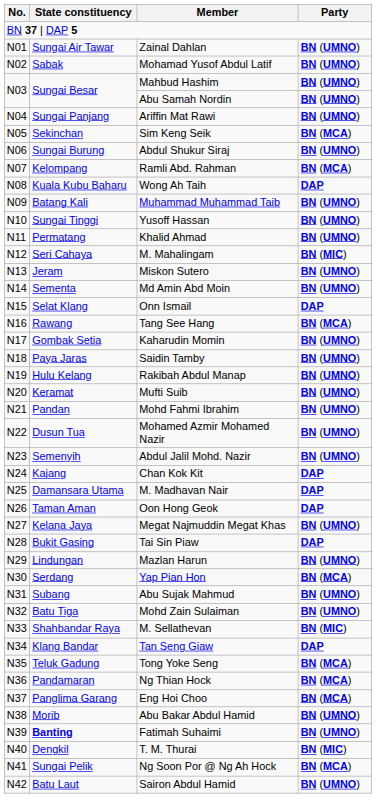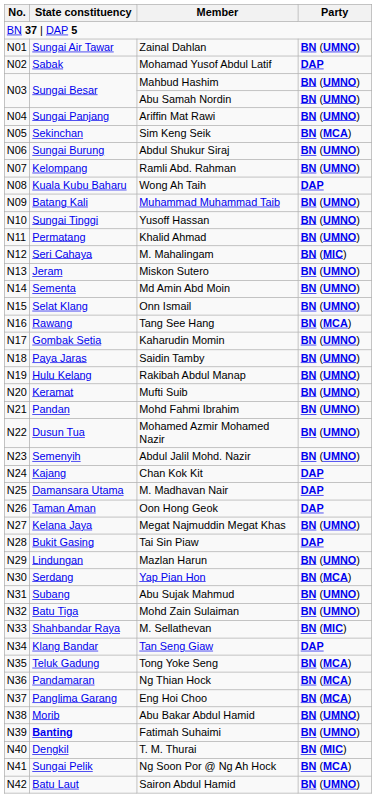Mohamad Yusof Abdul Latif | Party: BN (UMNO) -> DAP
Ramli Abd. Rahman | Party: BN (MCA) -> BN (UMNO)
Onn Ismail | Party: DAP -> BN (UMNO)
